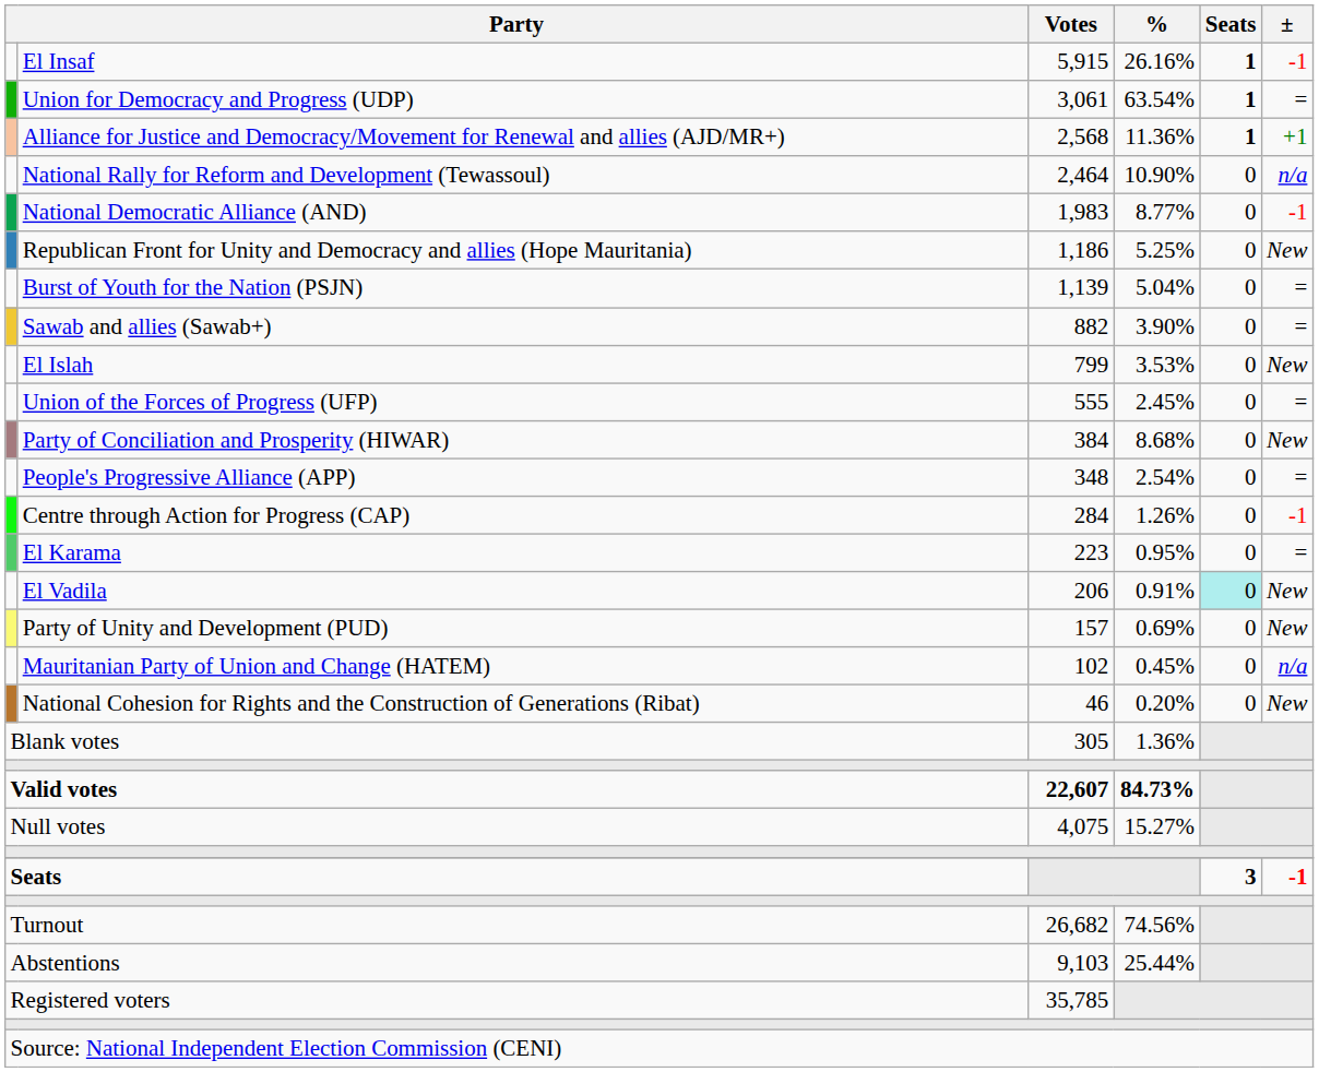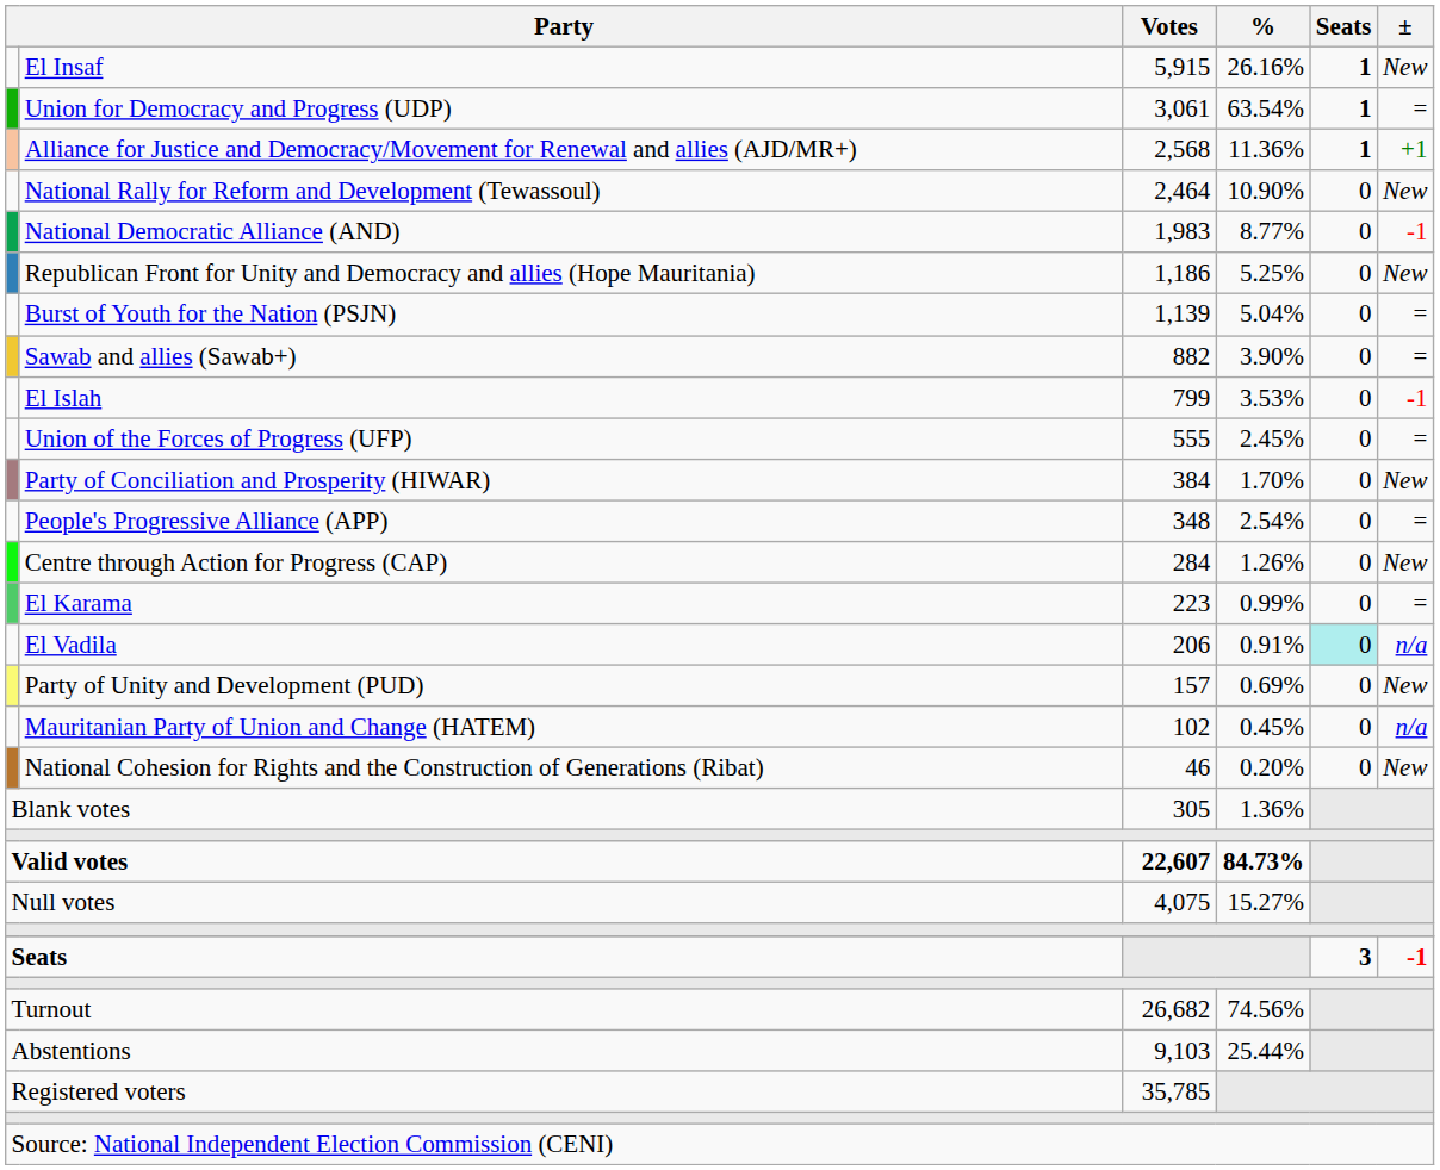El Insaf | ±: -1 -> New
National Rally for Reform and Development (Tewassoul) | ±: n/a -> New
El Islah | ±: New -> -1
Party of Conciliation and Prosperity (HIWAR) | %: 8.68% -> 1.70%
Centre through Action for Progress (CAP) | ±: -1 -> New
El Karama | %: 0.95% -> 0.99%
El Vadila | ±: New -> n/a
